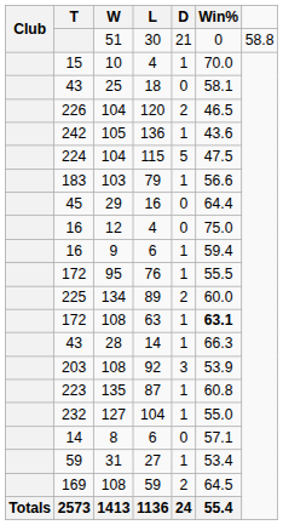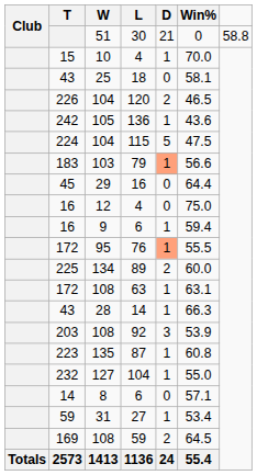79 | D: no background -> lightsalmon background
76 | D: no background -> lightsalmon background
63 | Win%: bold -> normal
